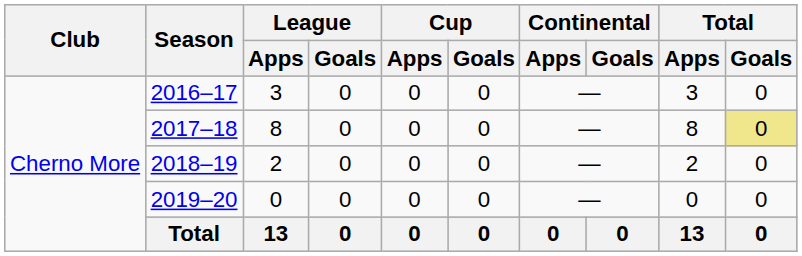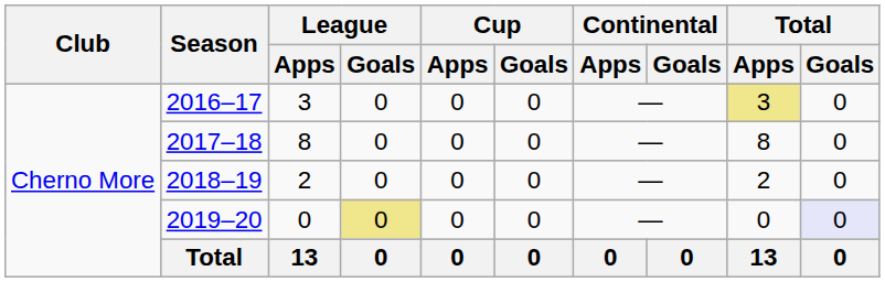2016–17 | Total / Apps: no background -> khaki background
2017–18 | Total / Goals: khaki background -> no background
2019–20 | League / Goals: no background -> khaki background
2019–20 | Total / Goals: no background -> lavender background
